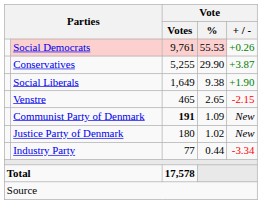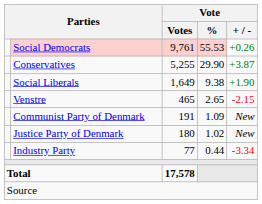Communist Party of Denmark | Vote / Votes: bold -> normal
